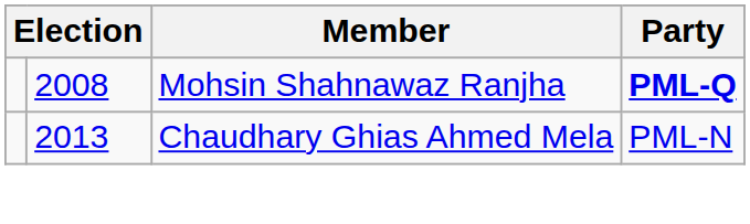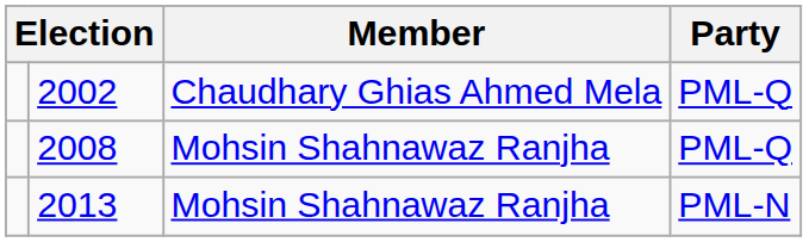+ row: 2002 | Chaudhary Ghias Ahmed Mela | PML-Q
2008 | Party: bold -> normal
2013 | Member: Chaudhary Ghias Ahmed Mela -> Mohsin Shahnawaz Ranjha
